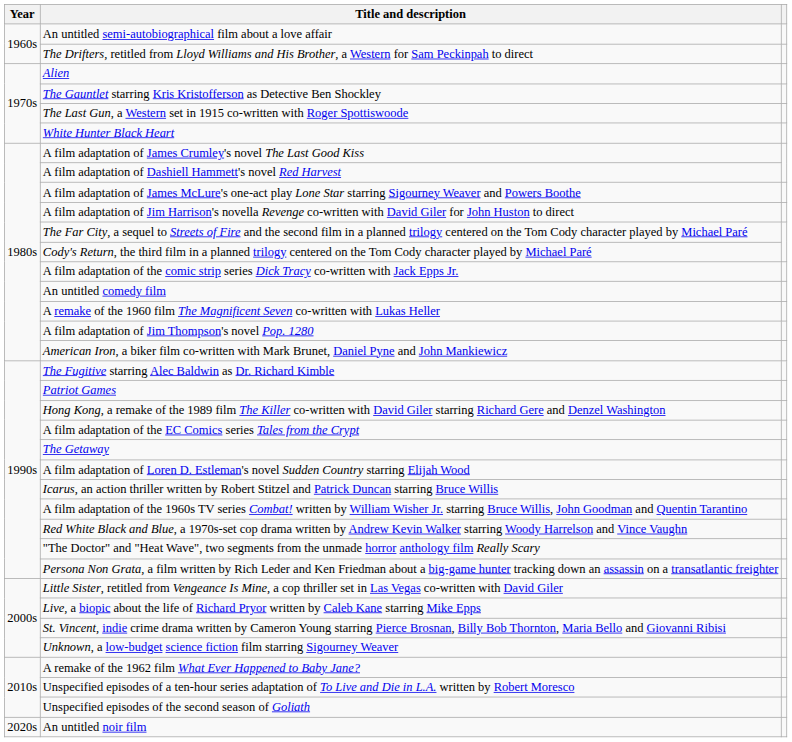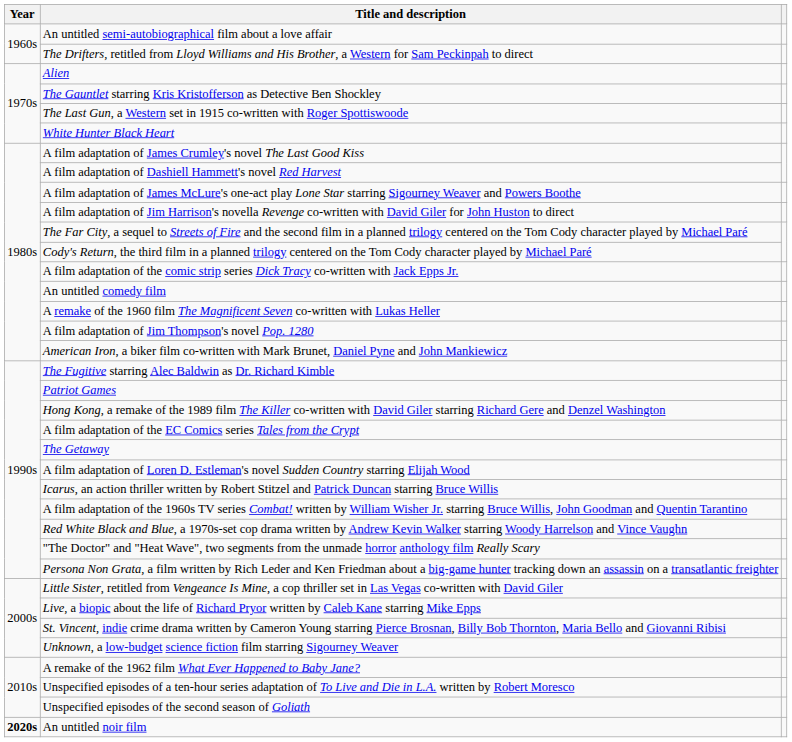An untitled noir film | Year: normal -> bold
